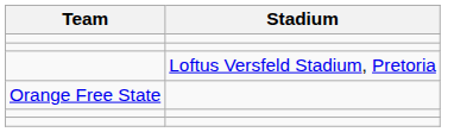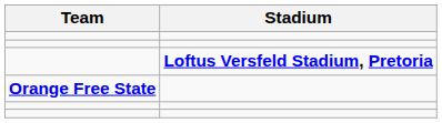row 4 | Stadium: normal -> bold
row 5 | Team: normal -> bold
